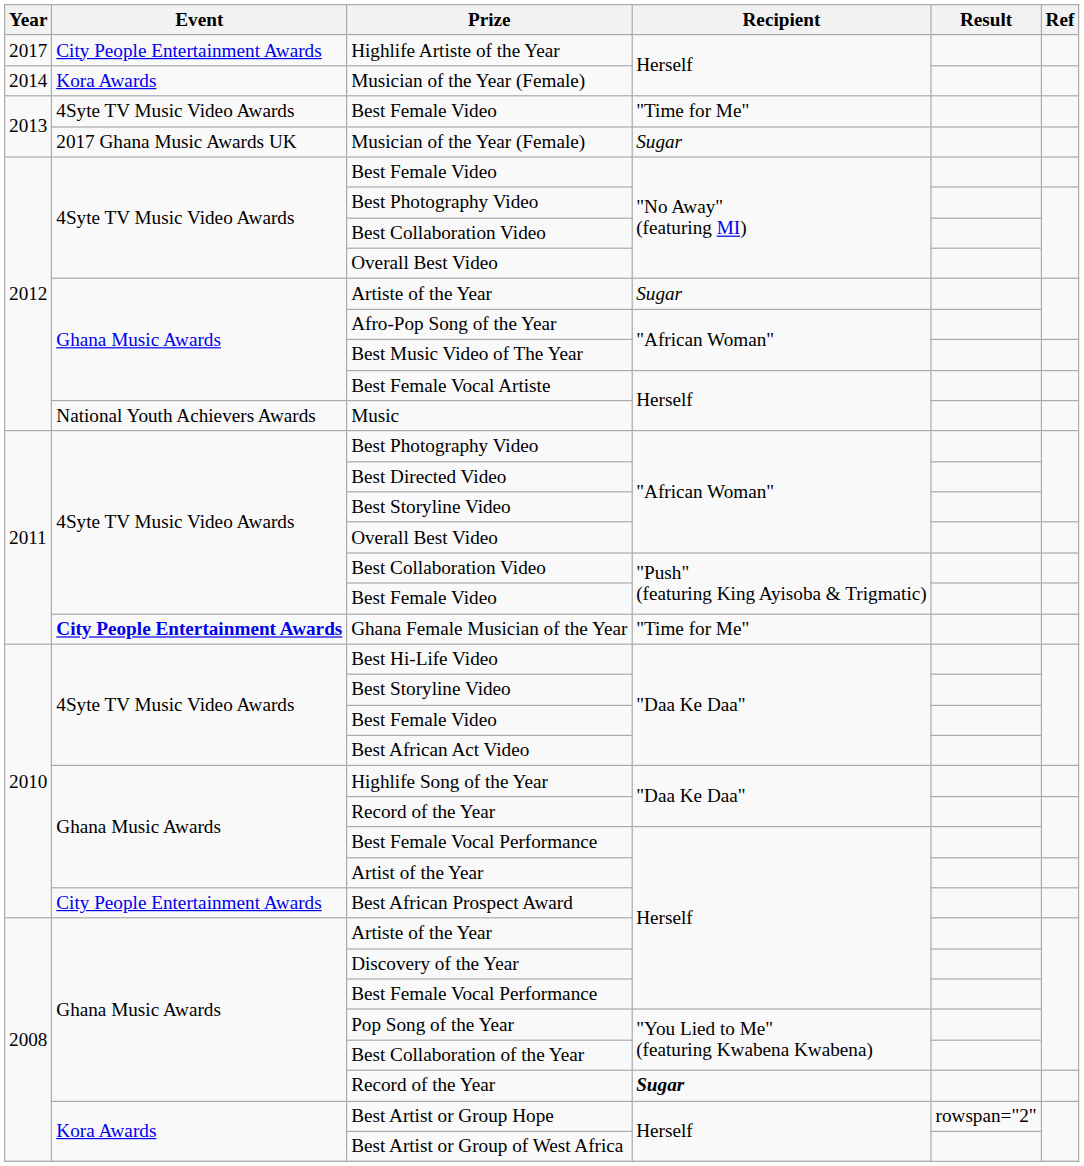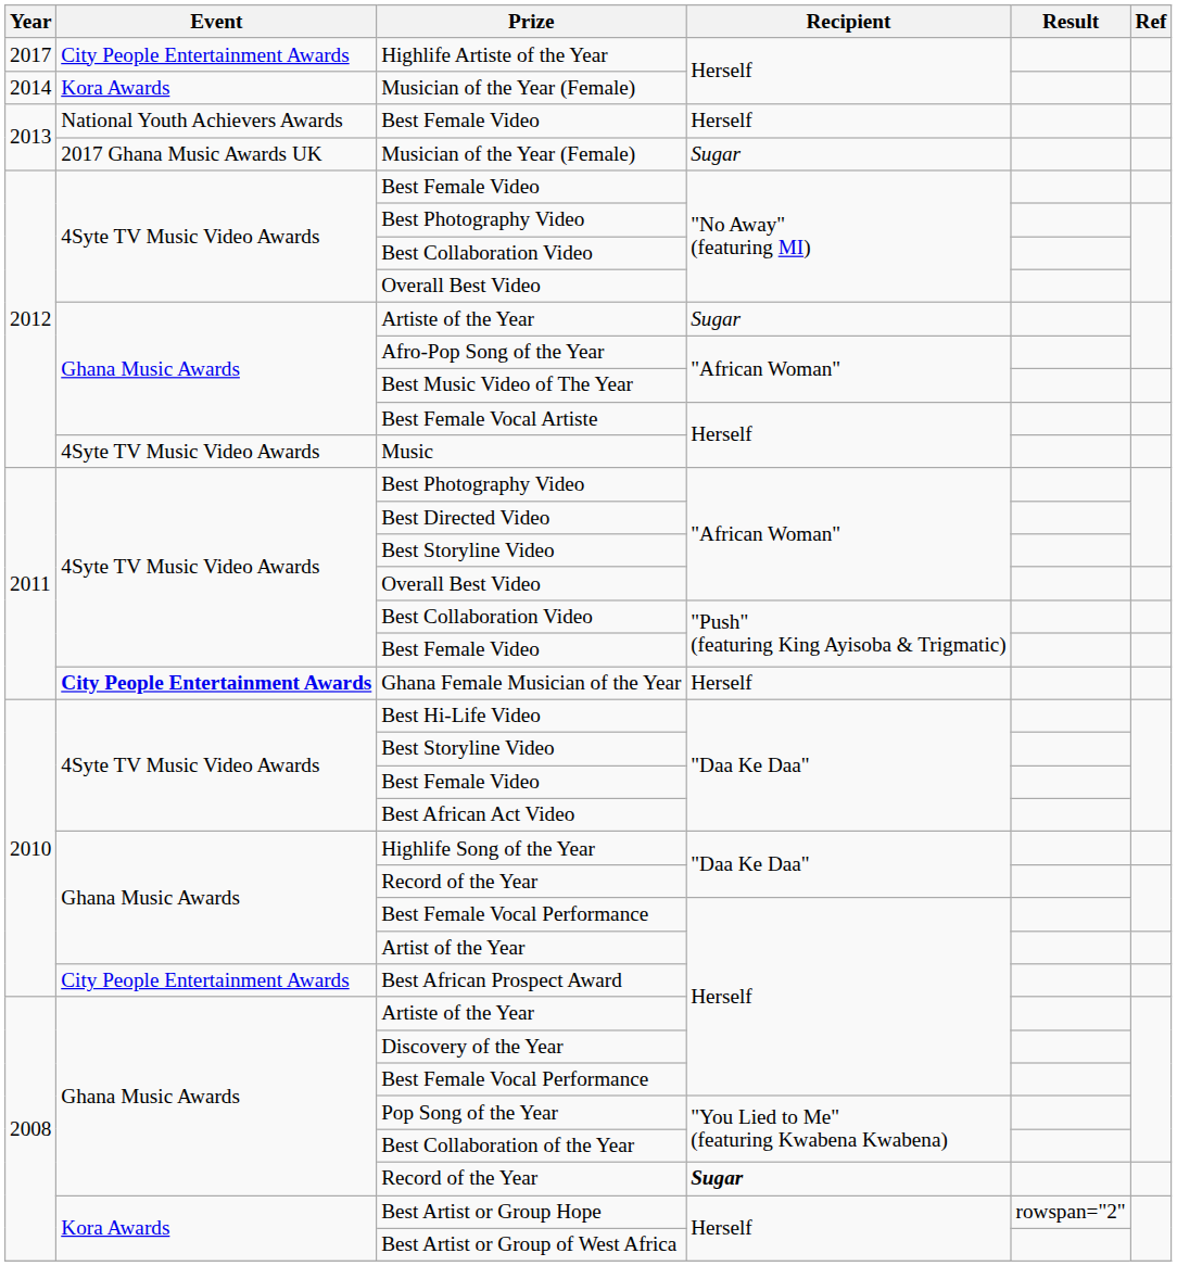2013 / Best Female Video | Event: 4Syte TV Music Video Awards -> National Youth Achievers Awards
2013 / Best Female Video | Recipient: "Time for Me" -> Herself
Music | Event: National Youth Achievers Awards -> 4Syte TV Music Video Awards
Ghana Female Musician of the Year | Recipient: "Time for Me" -> Herself
